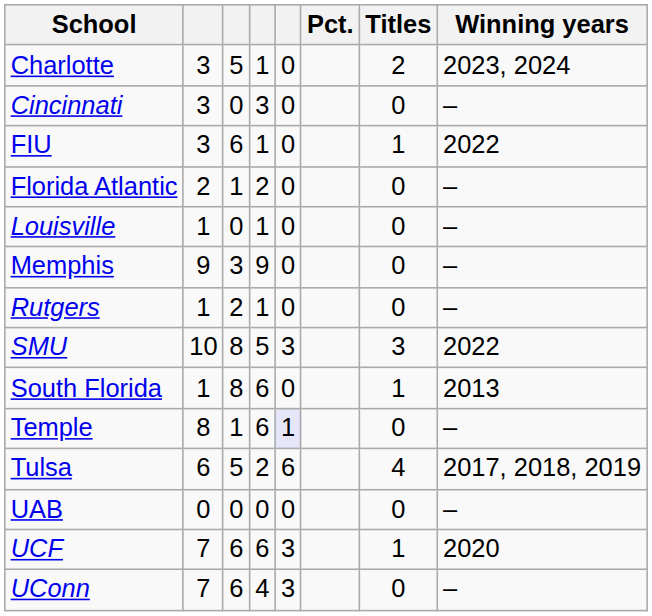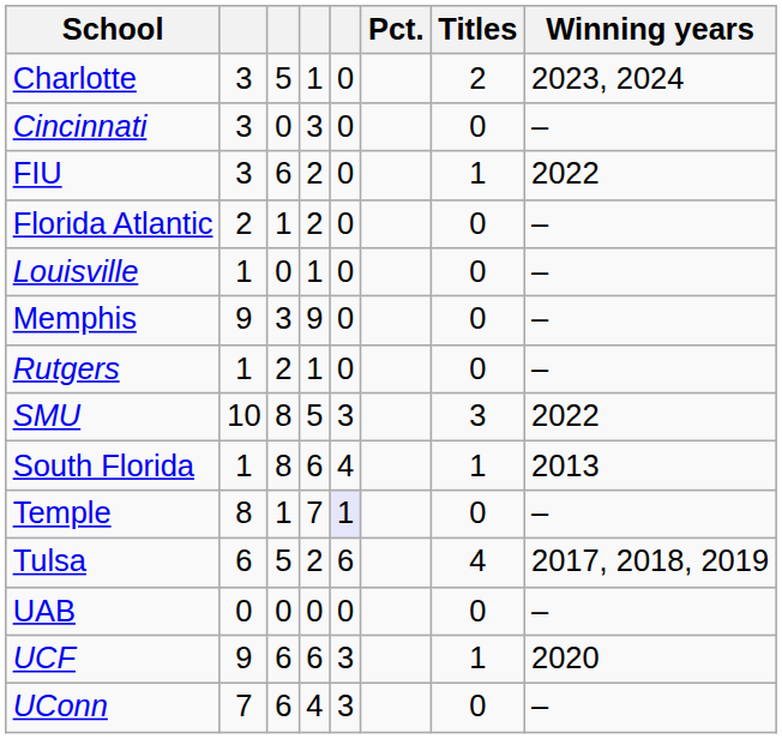FIU | column 4: 1 -> 2
South Florida | column 5: 0 -> 4
Temple | column 4: 6 -> 7
UCF | column 2: 7 -> 9
